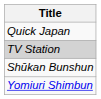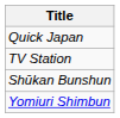row 3 | column 1: lightgrey background -> no background
